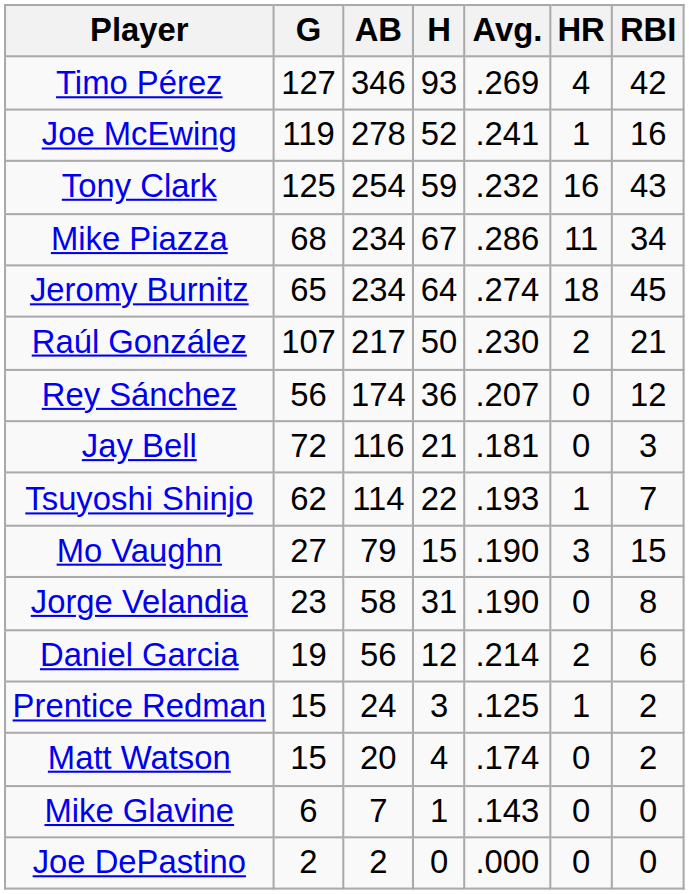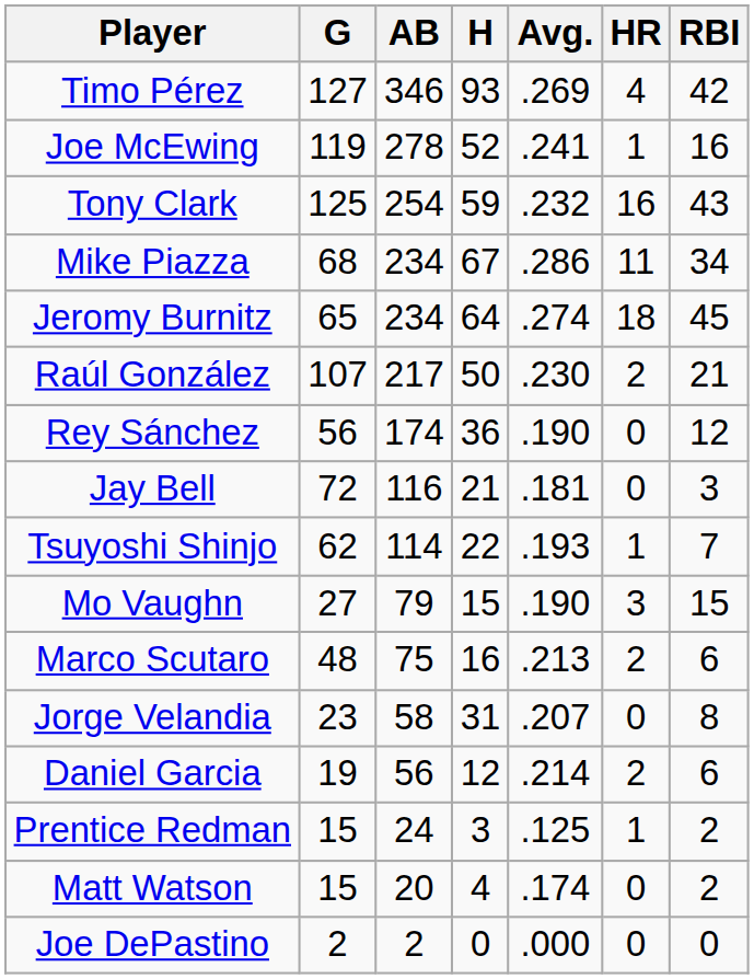Rey Sánchez | Avg.: .207 -> .190
+ row: Marco Scutaro | 48 | 75 | 16 | .213 | 2 | 6
Jorge Velandia | Avg.: .190 -> .207
- row: Mike Glavine | 6 | 7 | 1 | .143 | 0 | 0
